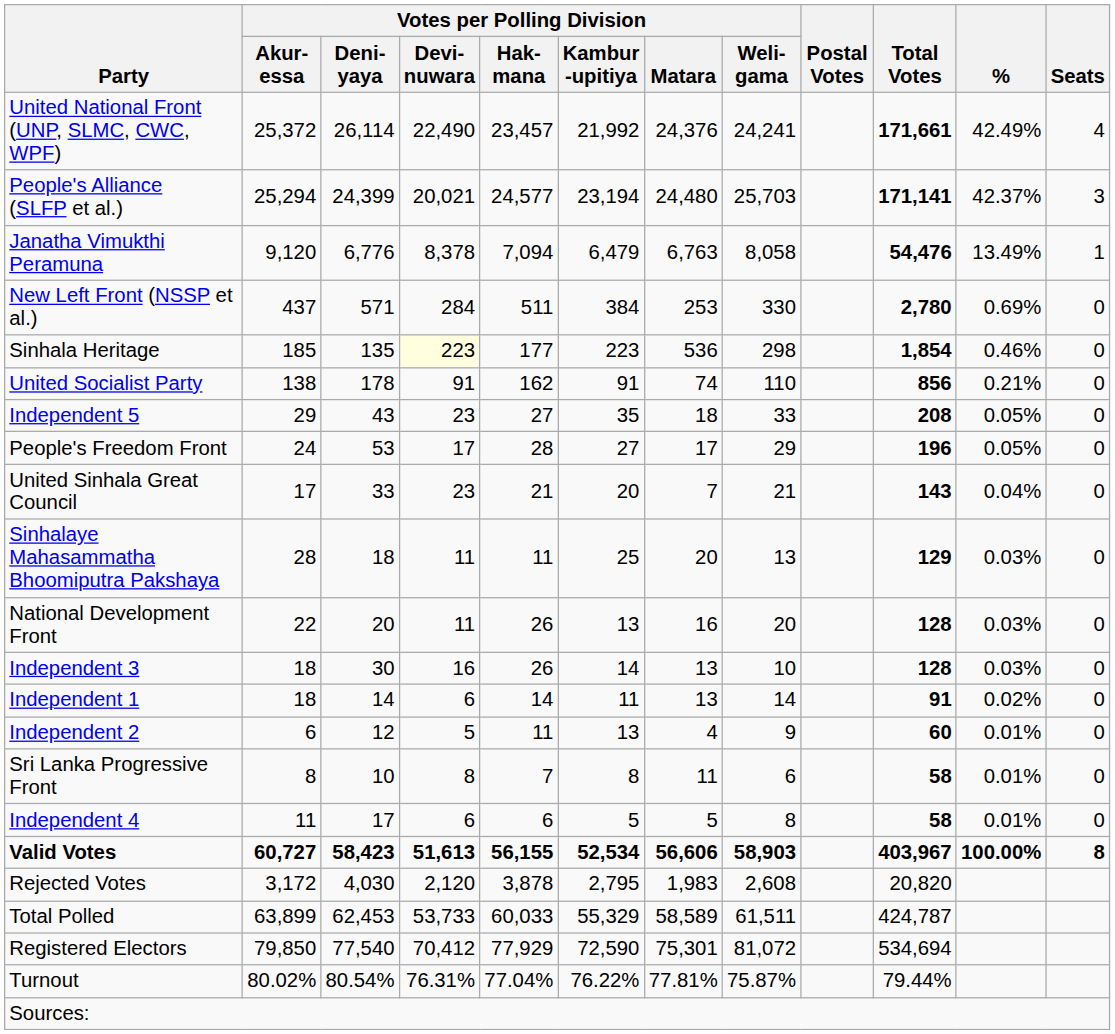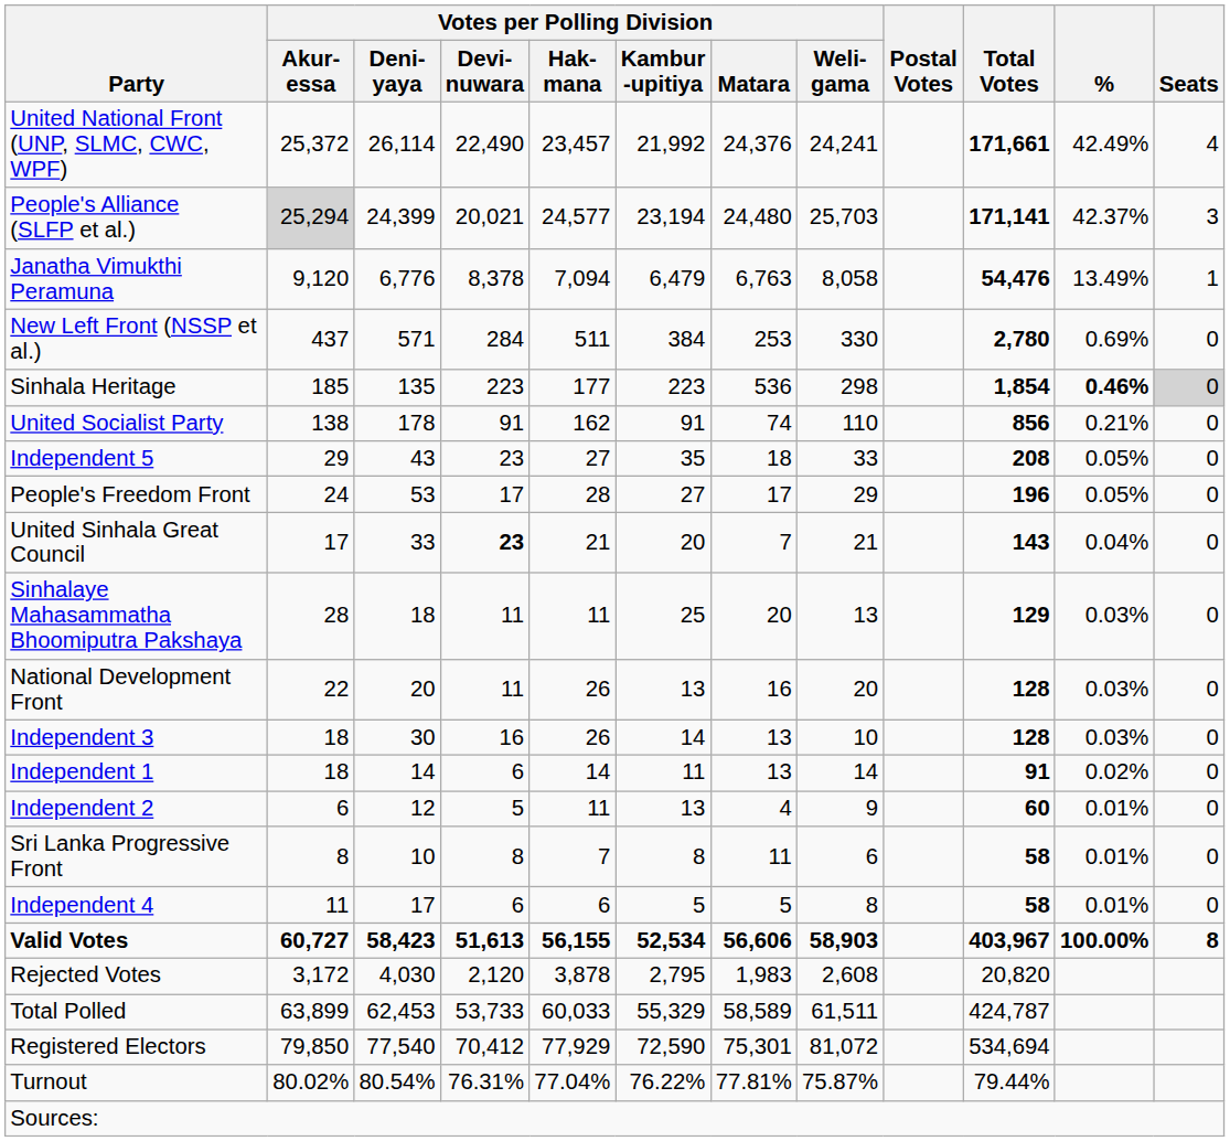People's Alliance (SLFP et al.) | Votes per Polling Division / Akur- essa: no background -> lightgrey background
Sinhala Heritage | Votes per Polling Division / Devi- nuwara: lightyellow background -> no background
Sinhala Heritage | %: normal -> bold
Sinhala Heritage | Seats: no background -> lightgrey background
United Sinhala Great Council | Votes per Polling Division / Devi- nuwara: normal -> bold
